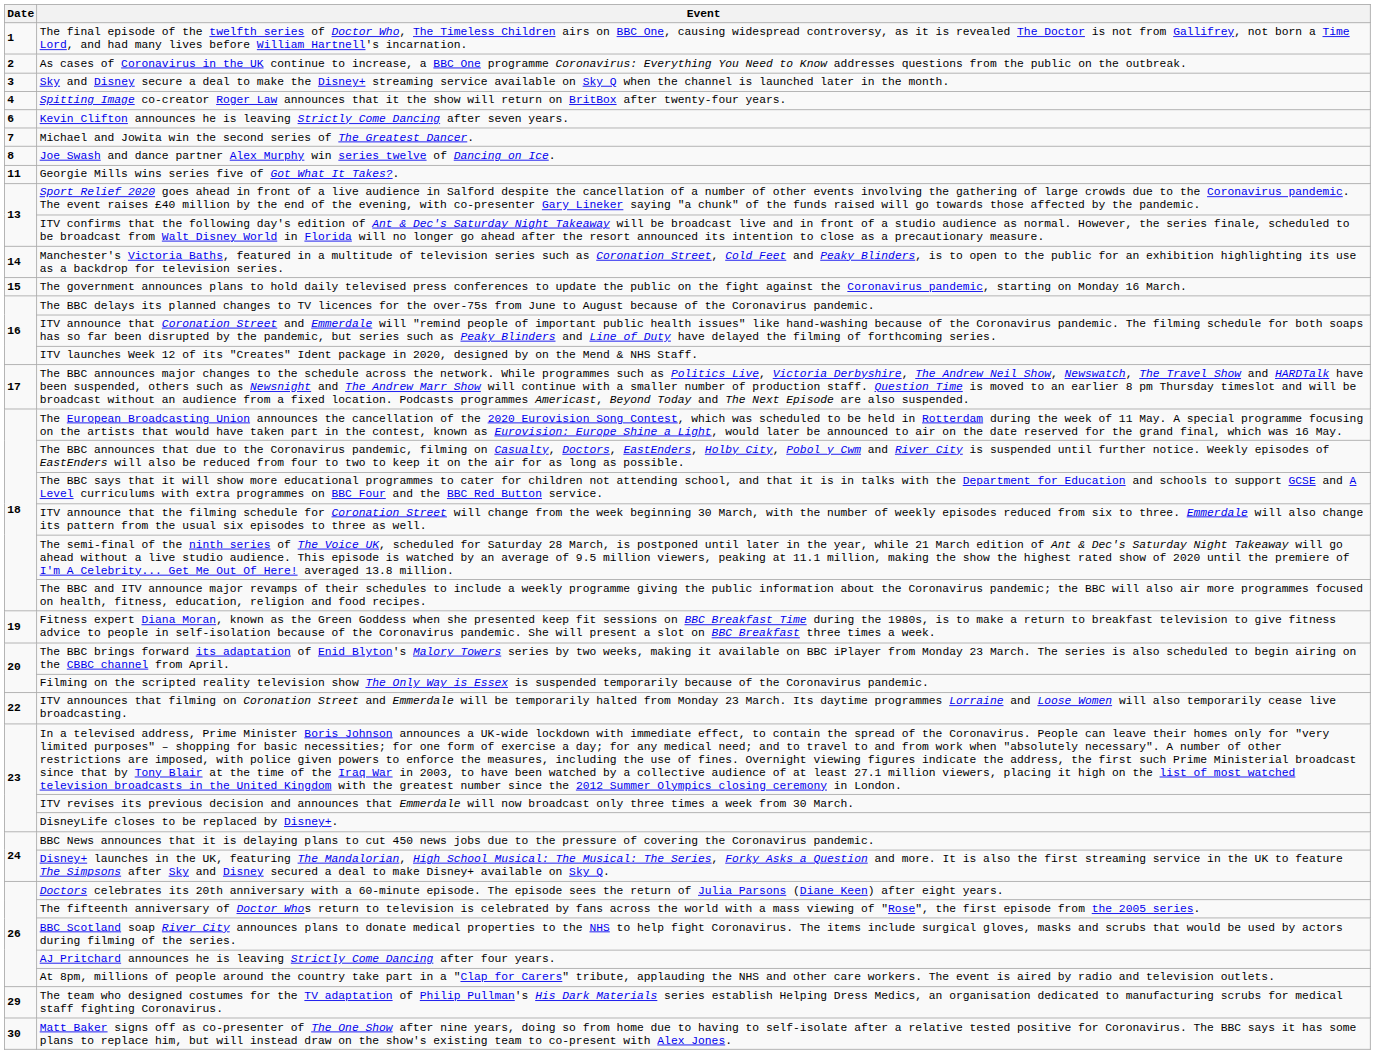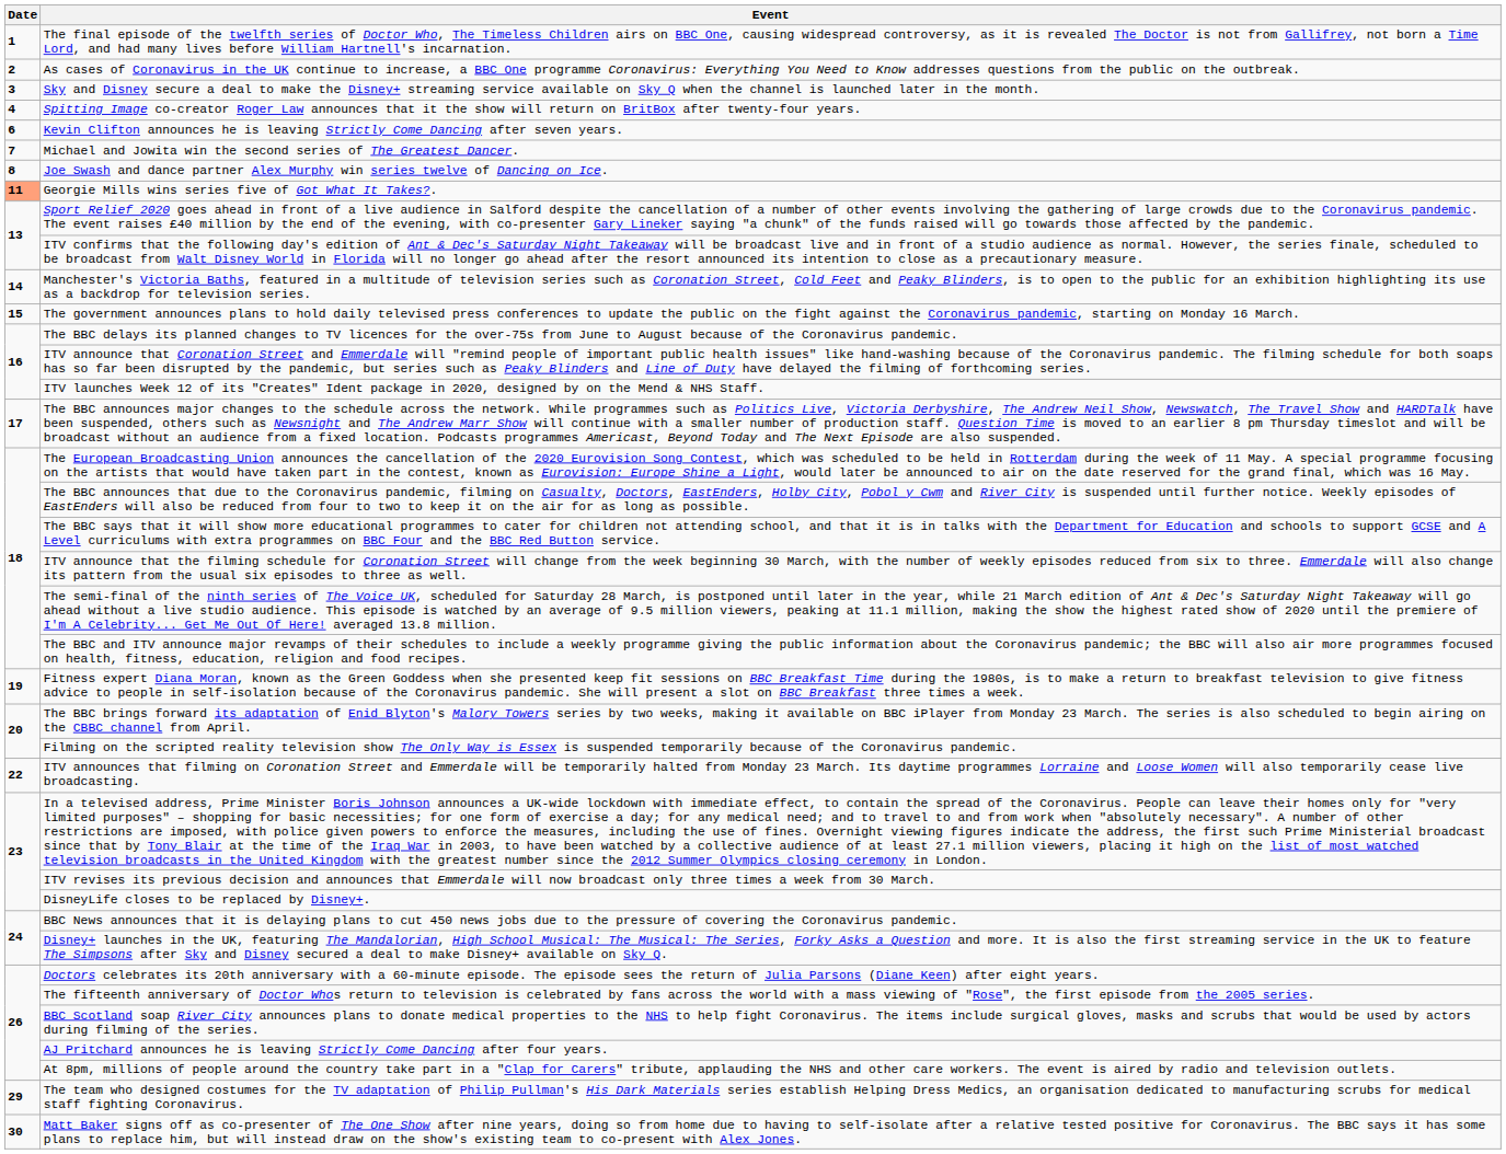Georgie Mills wins series five of Got What It Takes?. | Date: no background -> lightsalmon background
